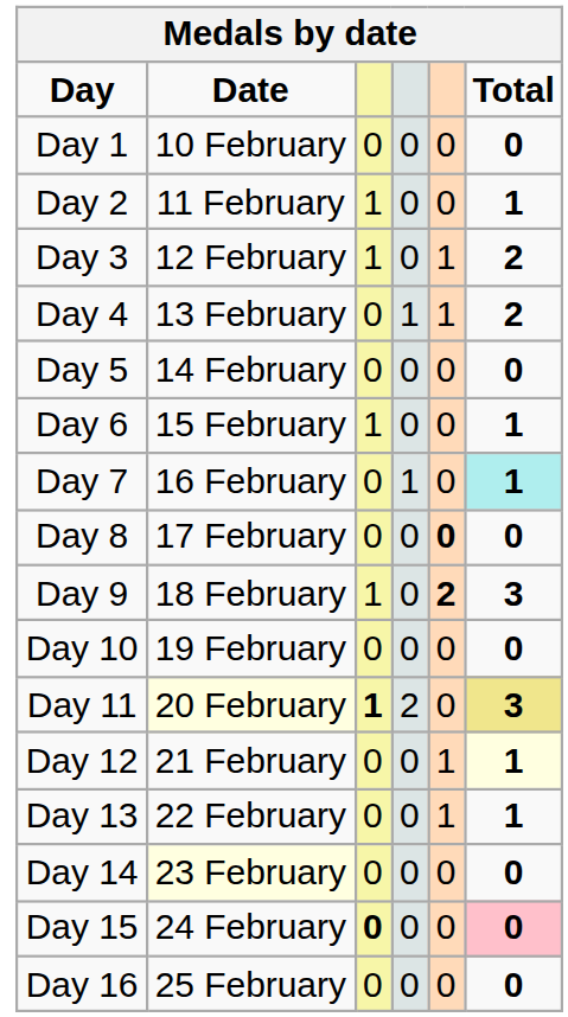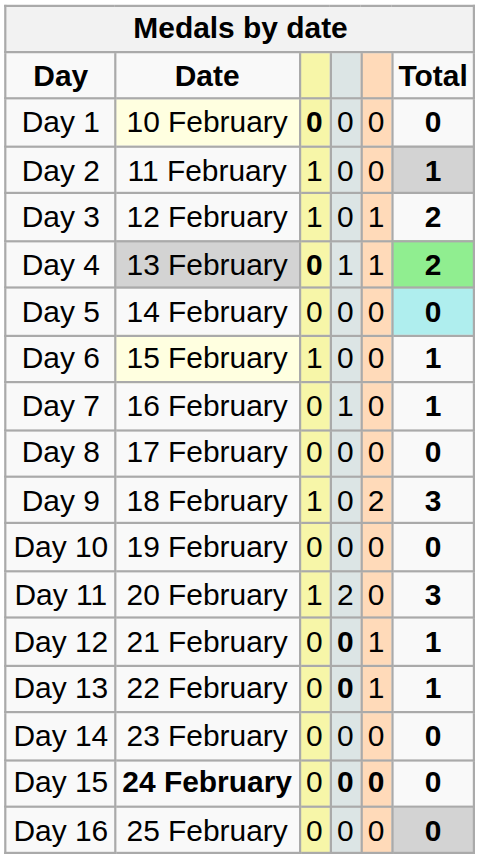Day 1 | Date: no background -> lightyellow background
Day 1 | column 3: normal -> bold
Day 2 | Total: no background -> lightgrey background
Day 4 | Date: no background -> lightgrey background
Day 4 | column 3: normal -> bold
Day 4 | Total: no background -> lightgreen background
Day 5 | Total: no background -> paleturquoise background
Day 6 | Date: no background -> lightyellow background
Day 7 | Total: paleturquoise background -> no background
Day 8 | column 5: bold -> normal
Day 9 | column 5: bold -> normal
Day 11 | Date: lightyellow background -> no background
Day 11 | column 3: bold -> normal
Day 11 | Total: khaki background -> no background
Day 12 | column 4: normal -> bold
Day 12 | Total: lightyellow background -> no background
Day 13 | column 4: normal -> bold
Day 14 | Date: lightyellow background -> no background
Day 15 | Date: normal -> bold
Day 15 | column 3: bold -> normal
Day 15 | column 4: normal -> bold
Day 15 | column 5: normal -> bold
Day 15 | Total: pink background -> no background
Day 16 | Total: no background -> lightgrey background
